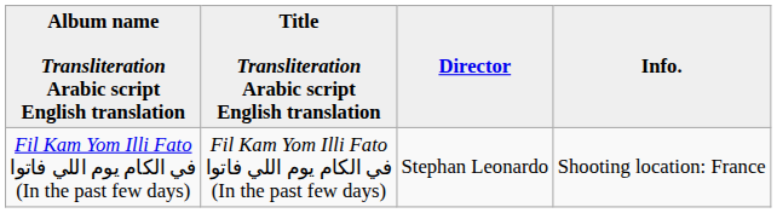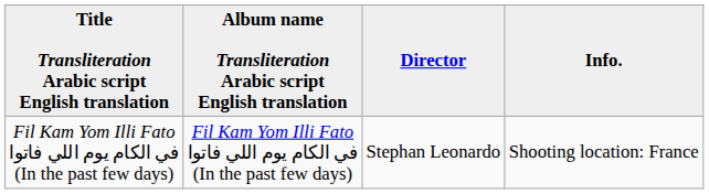columns swapped: Title Transliteration Arabic script English translation <-> Album name Transliteration Arabic script English translation
